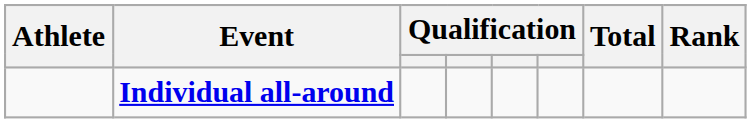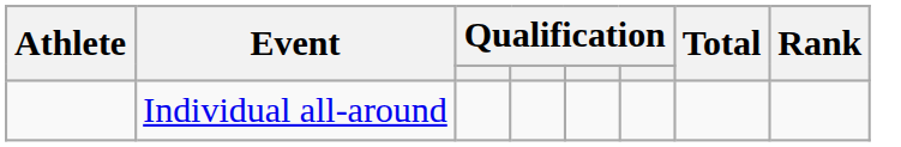row 3 | Event: bold -> normal
